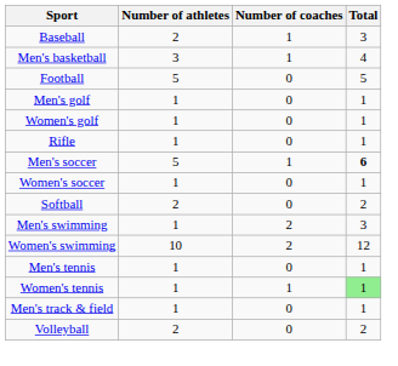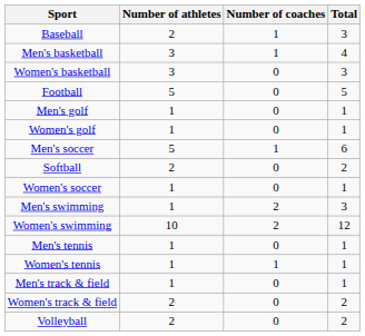+ row: Women's basketball | 3 | 0 | 3
- row: Rifle | 1 | 0 | 1
Men's soccer | Total: bold -> normal
rows swapped: Women's soccer <-> Softball
Women's tennis | Total: lightgreen background -> no background
+ row: Women's track & field | 2 | 0 | 2
